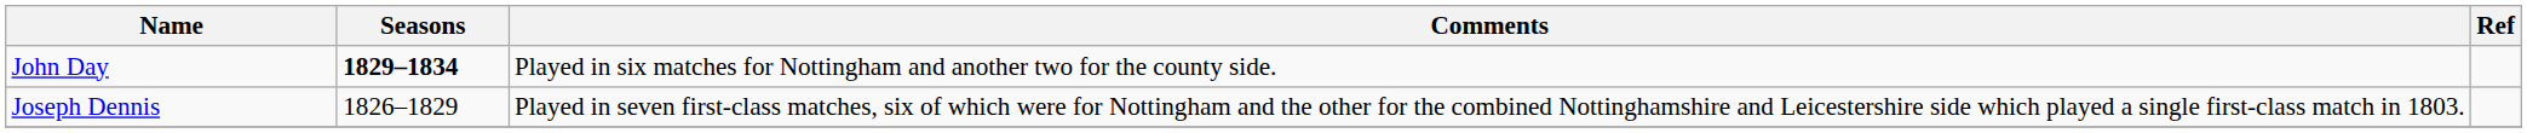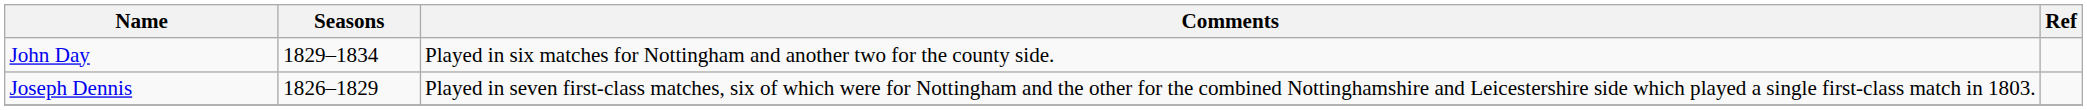John Day | Seasons: bold -> normal
